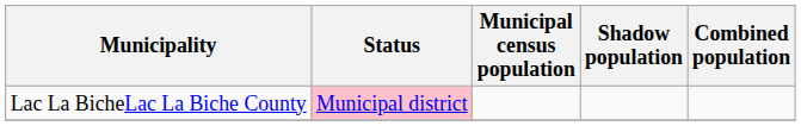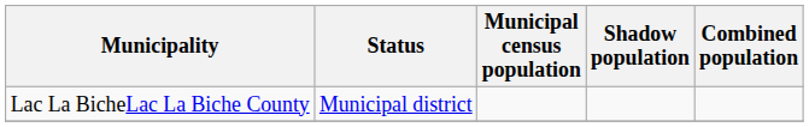Lac La BicheLac La Biche County | Status: pink background -> no background
